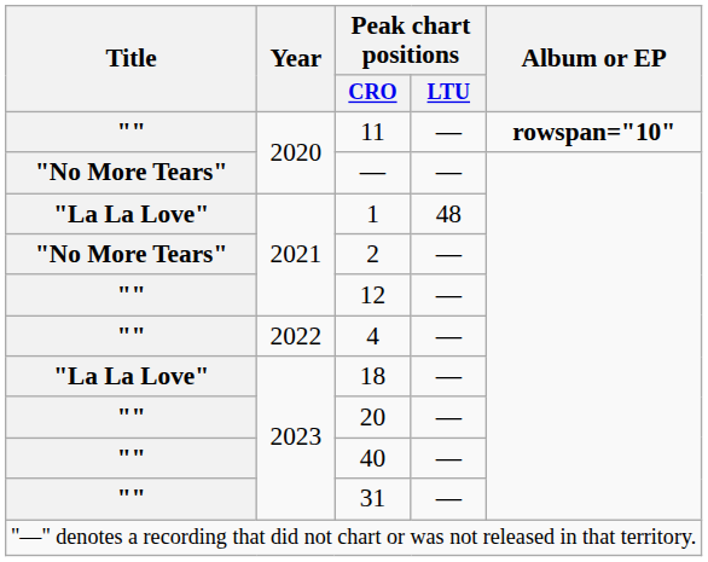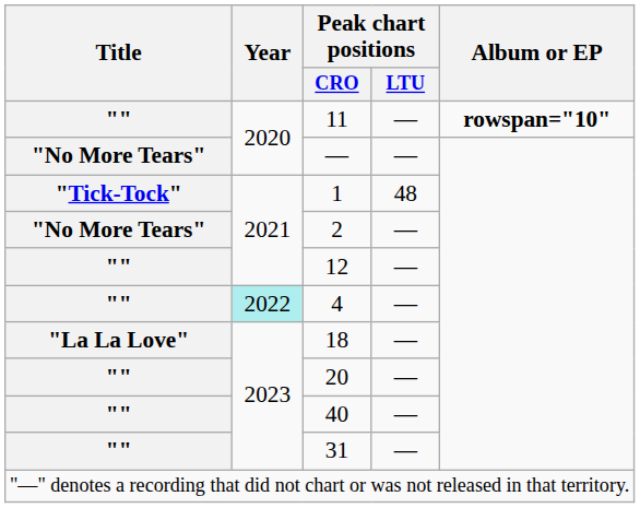1 | Title: "La La Love" -> "Tick-Tock"
4 | Year: no background -> paleturquoise background
